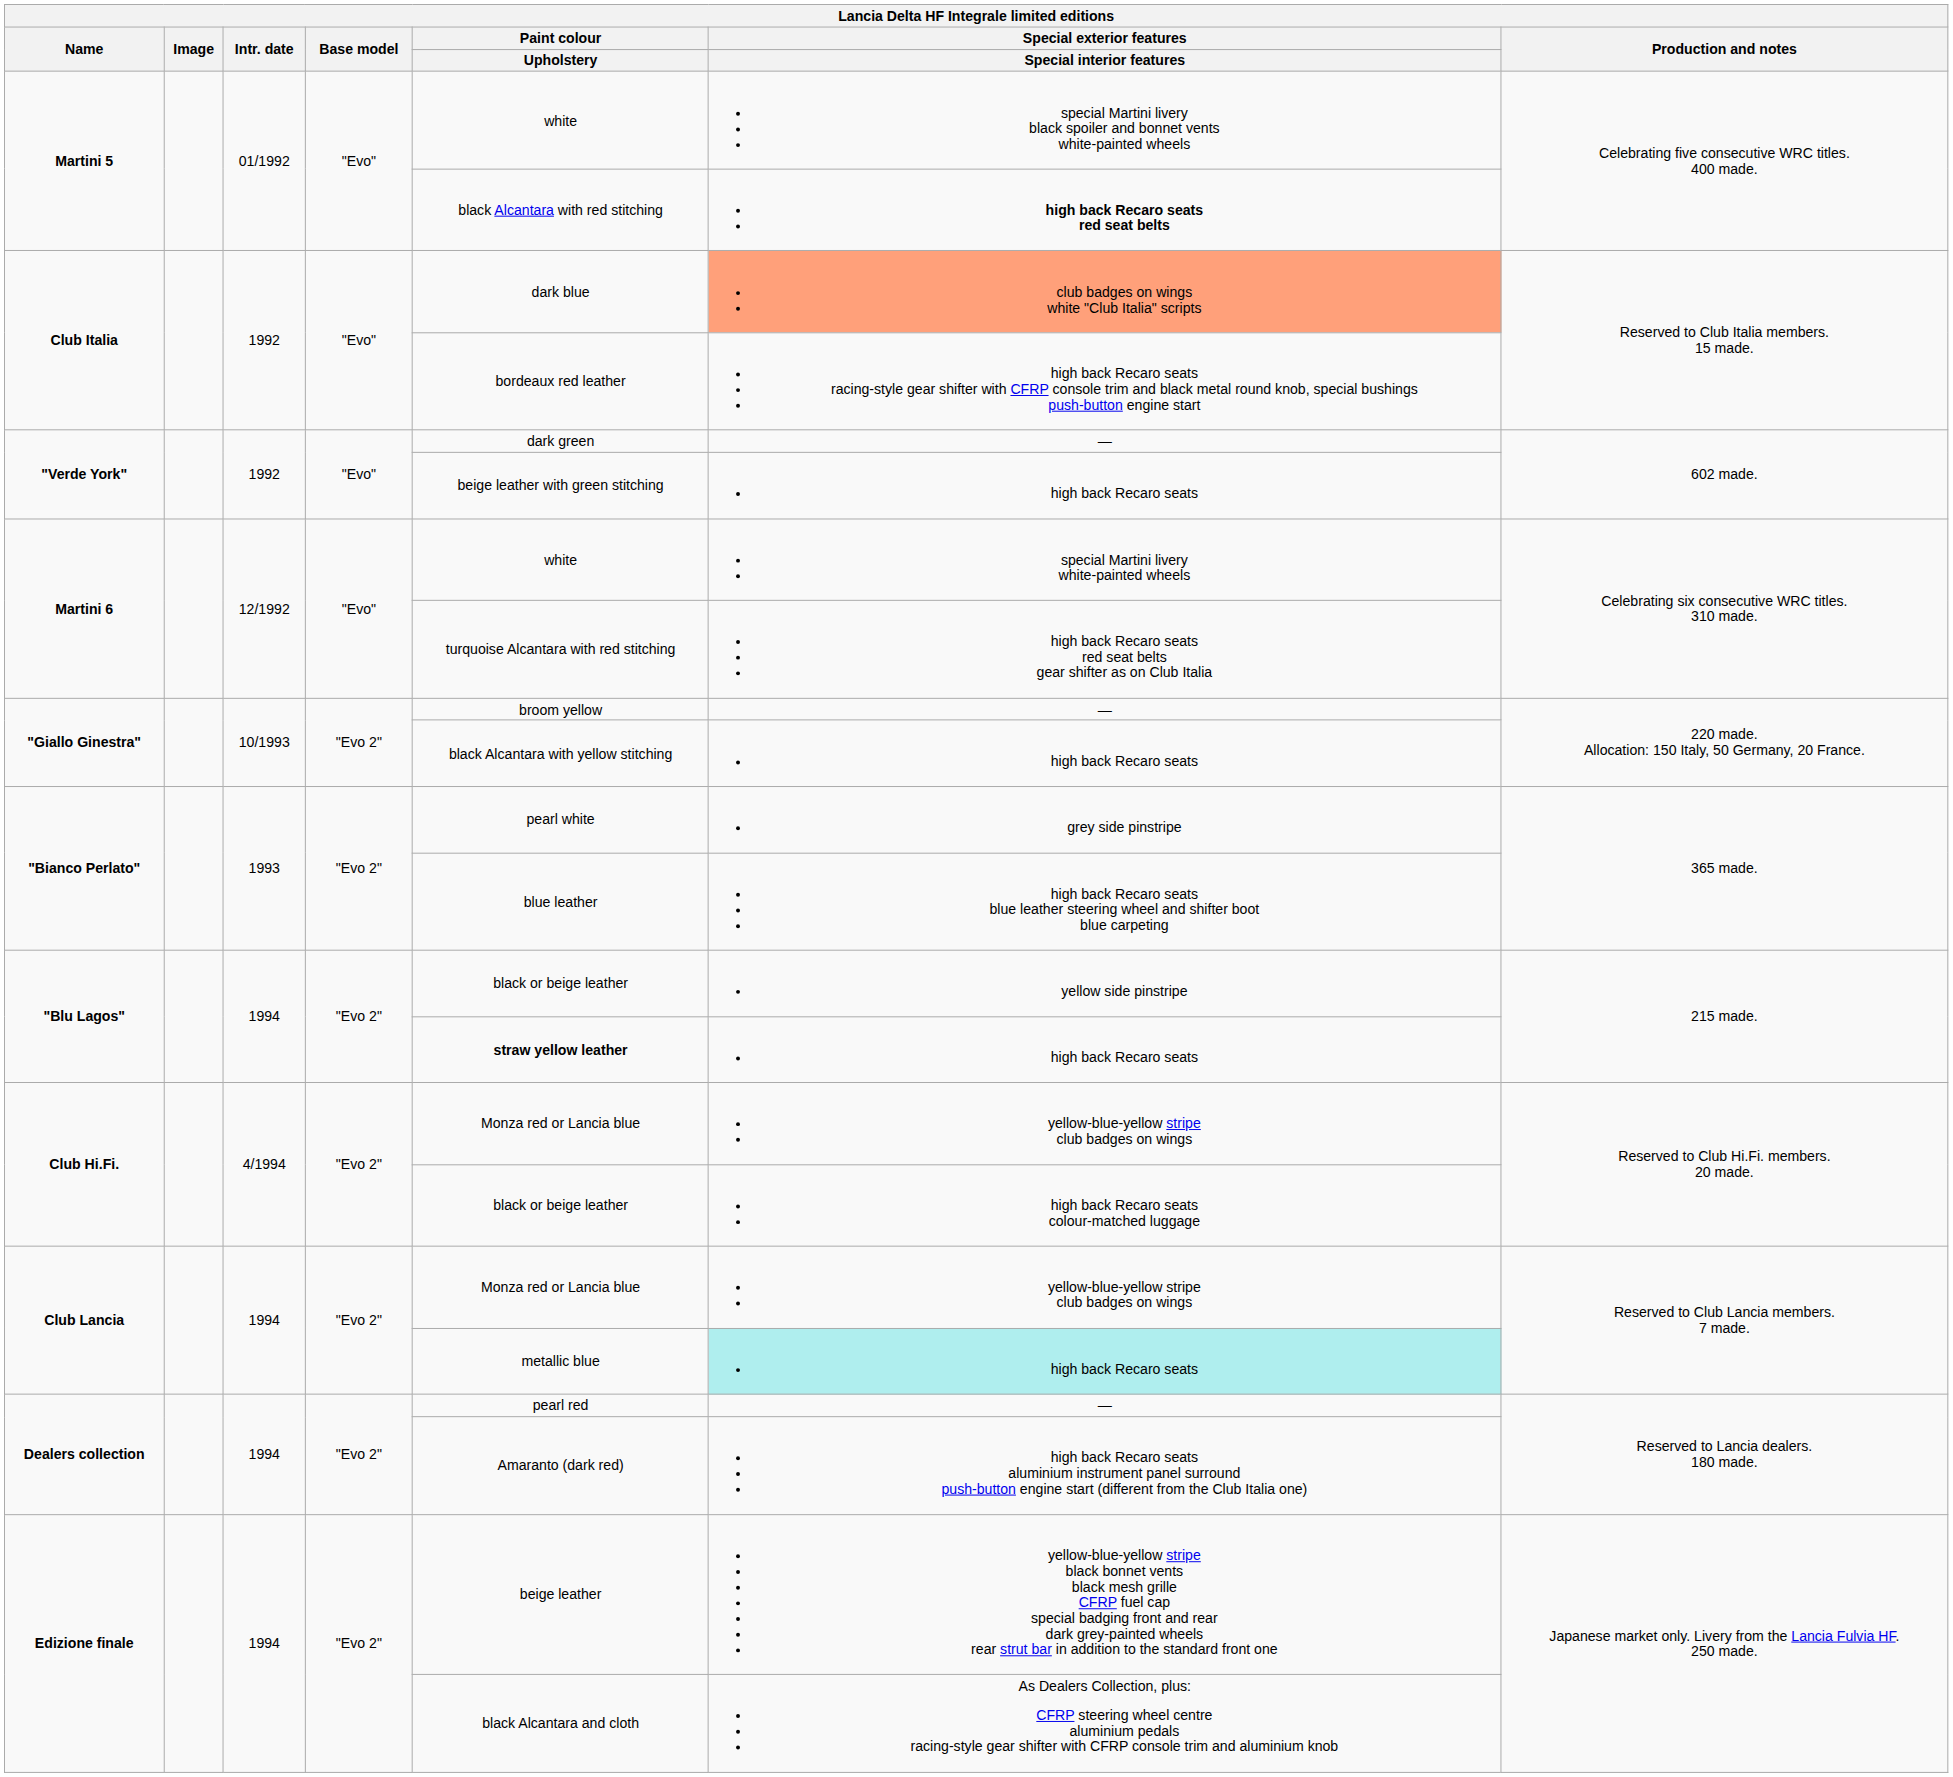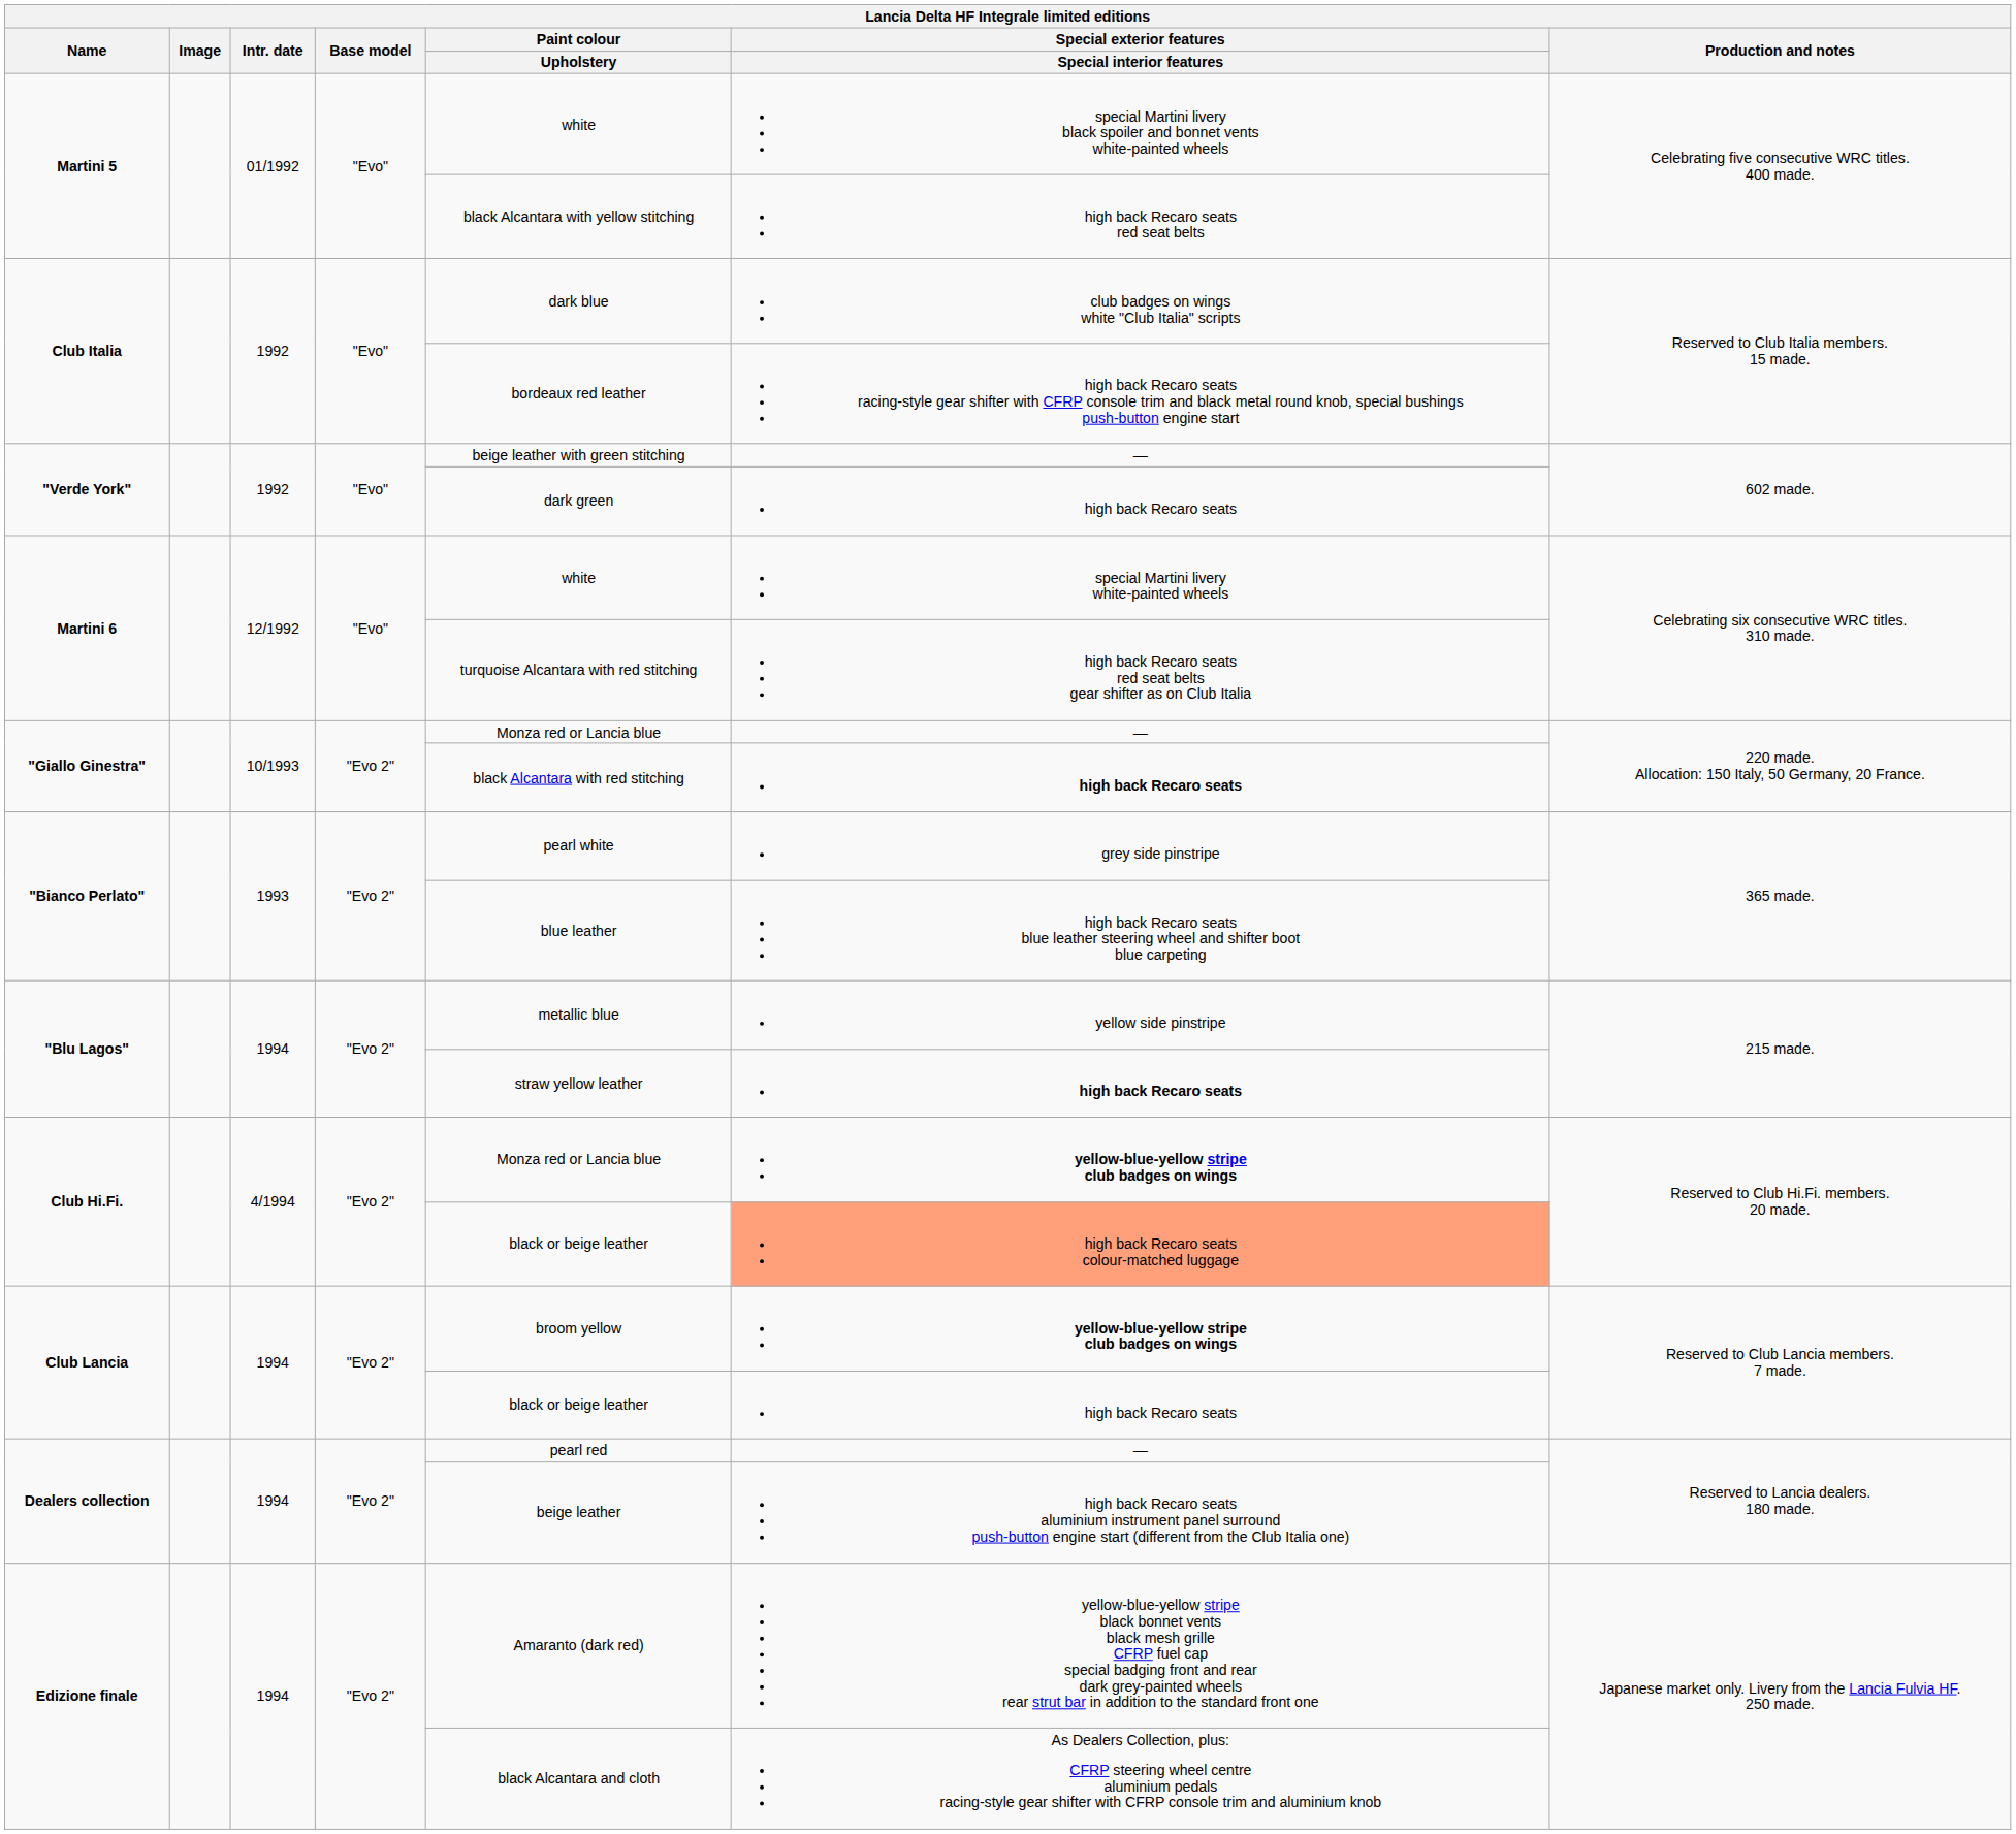row 5 | Paint colour / Upholstery: black Alcantara with red stitching -> black Alcantara with yellow stitching
row 5 | Special exterior features / Special interior features: bold -> normal
row 6 | Special exterior features / Special interior features: lightsalmon background -> no background
row 8 | Paint colour / Upholstery: dark green -> beige leather with green stitching
row 9 | Paint colour / Upholstery: beige leather with green stitching -> dark green
row 12 | Paint colour / Upholstery: broom yellow -> Monza red or Lancia blue
row 13 | Paint colour / Upholstery: black Alcantara with yellow stitching -> black Alcantara with red stitching
row 13 | Special exterior features / Special interior features: normal -> bold
row 16 | Paint colour / Upholstery: black or beige leather -> metallic blue
row 17 | Paint colour / Upholstery: bold -> normal
row 17 | Special exterior features / Special interior features: normal -> bold
row 18 | Special exterior features / Special interior features: normal -> bold
row 19 | Special exterior features / Special interior features: no background -> lightsalmon background
row 20 | Paint colour / Upholstery: Monza red or Lancia blue -> broom yellow
row 20 | Special exterior features / Special interior features: normal -> bold
row 21 | Paint colour / Upholstery: metallic blue -> black or beige leather
row 21 | Special exterior features / Special interior features: paleturquoise background -> no background
row 23 | Paint colour / Upholstery: Amaranto (dark red) -> beige leather
row 24 | Paint colour / Upholstery: beige leather -> Amaranto (dark red)
